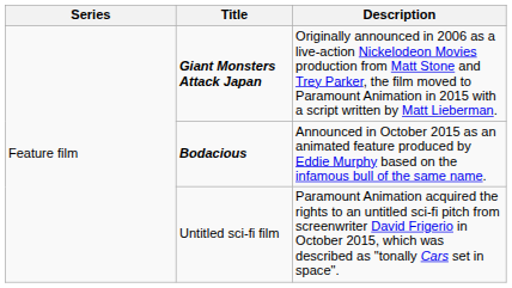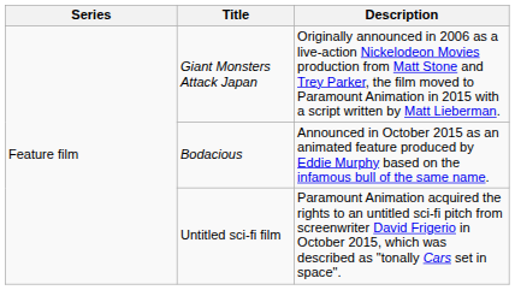Giant Monsters Attack Japan | Title: bold -> normal
Bodacious | Title: bold -> normal
